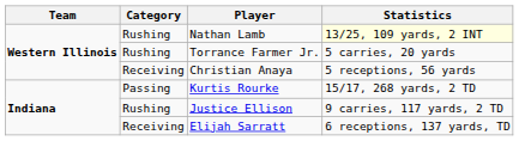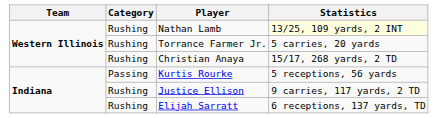Christian Anaya | Category: Receiving -> Rushing
Christian Anaya | Statistics: 5 receptions, 56 yards -> 15/17, 268 yards, 2 TD
Kurtis Rourke | Statistics: 15/17, 268 yards, 2 TD -> 5 receptions, 56 yards
Elijah Sarratt | Category: Receiving -> Rushing
